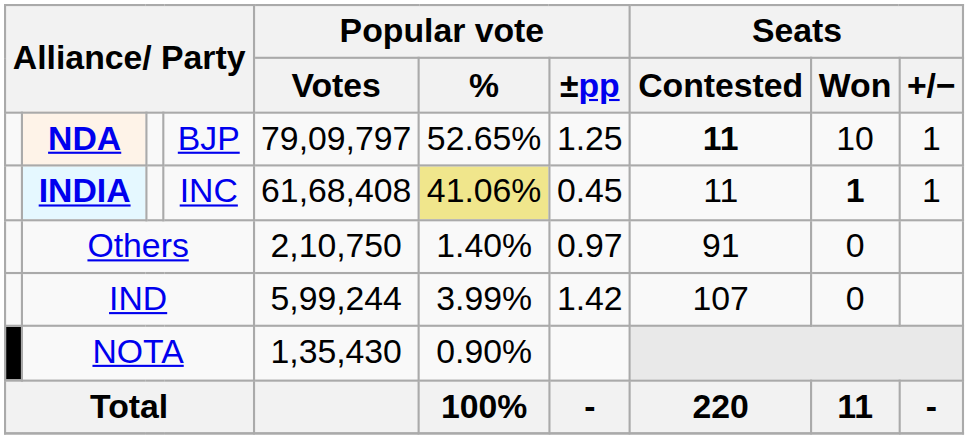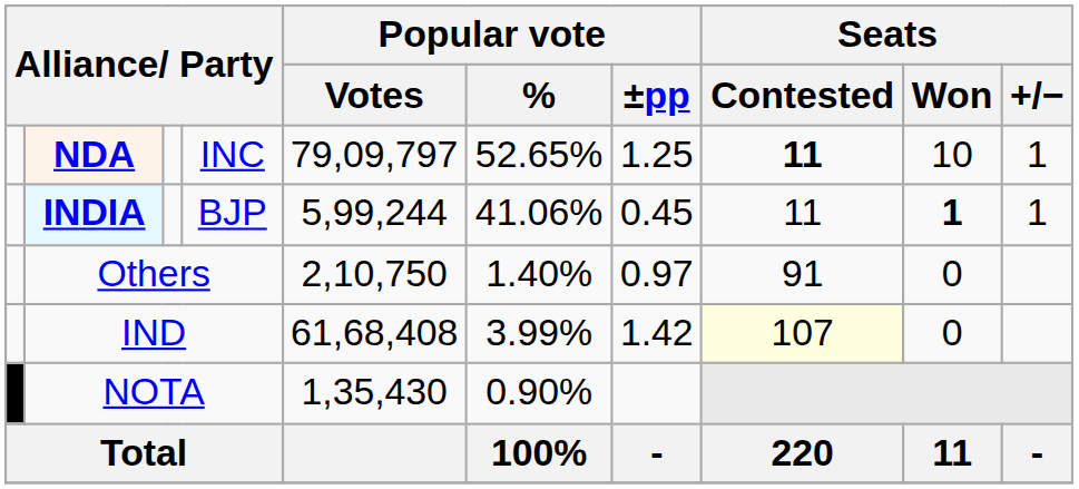NDA | column 4: BJP -> INC
INDIA | column 4: INC -> BJP
INDIA | Popular vote / Votes: 61,68,408 -> 5,99,244
INDIA | Popular vote / %: khaki background -> no background
IND | Popular vote / Votes: 5,99,244 -> 61,68,408
IND | Seats / Contested: no background -> lightyellow background
